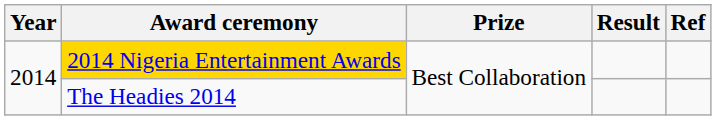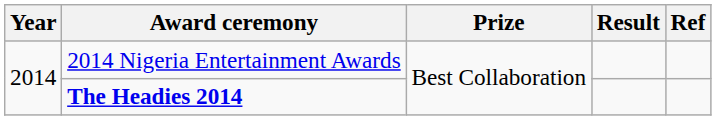2014 Nigeria Entertainment Awards | Award ceremony: gold background -> no background
The Headies 2014 | Award ceremony: normal -> bold
